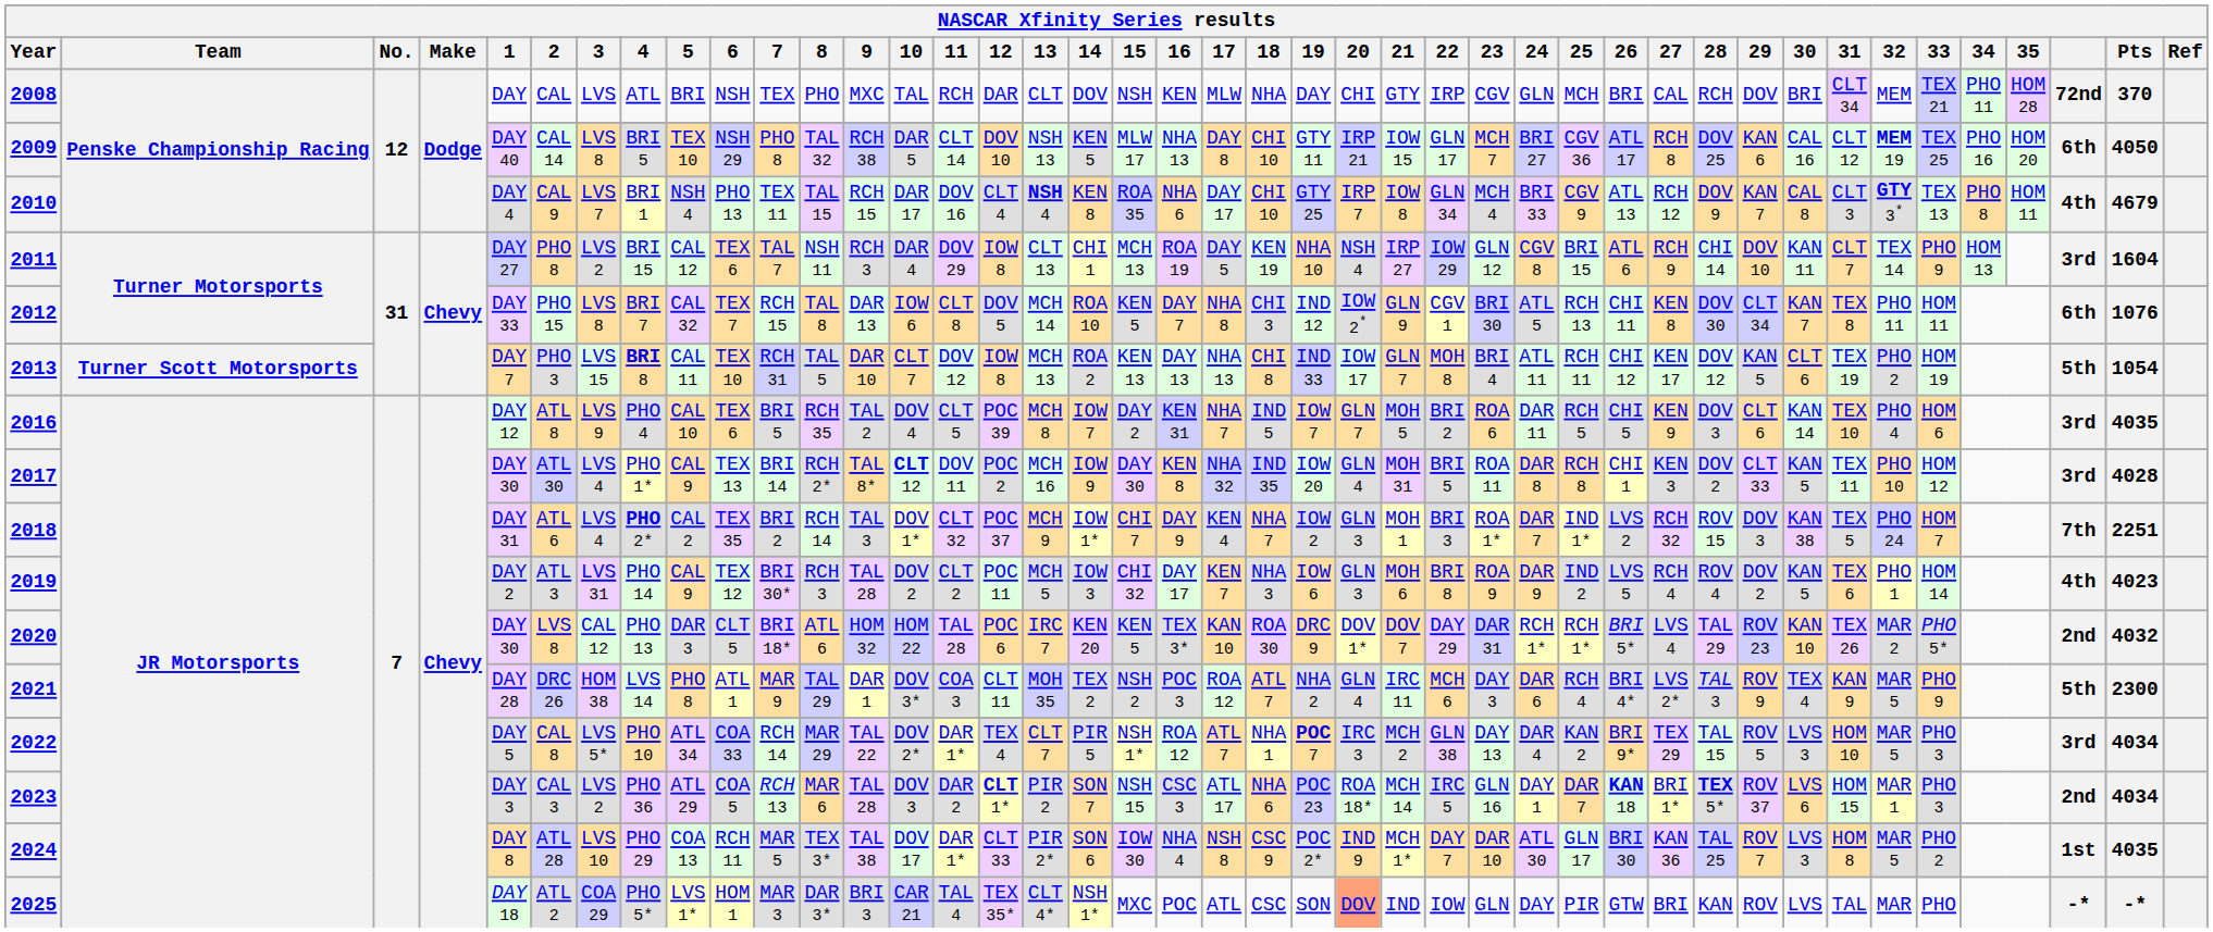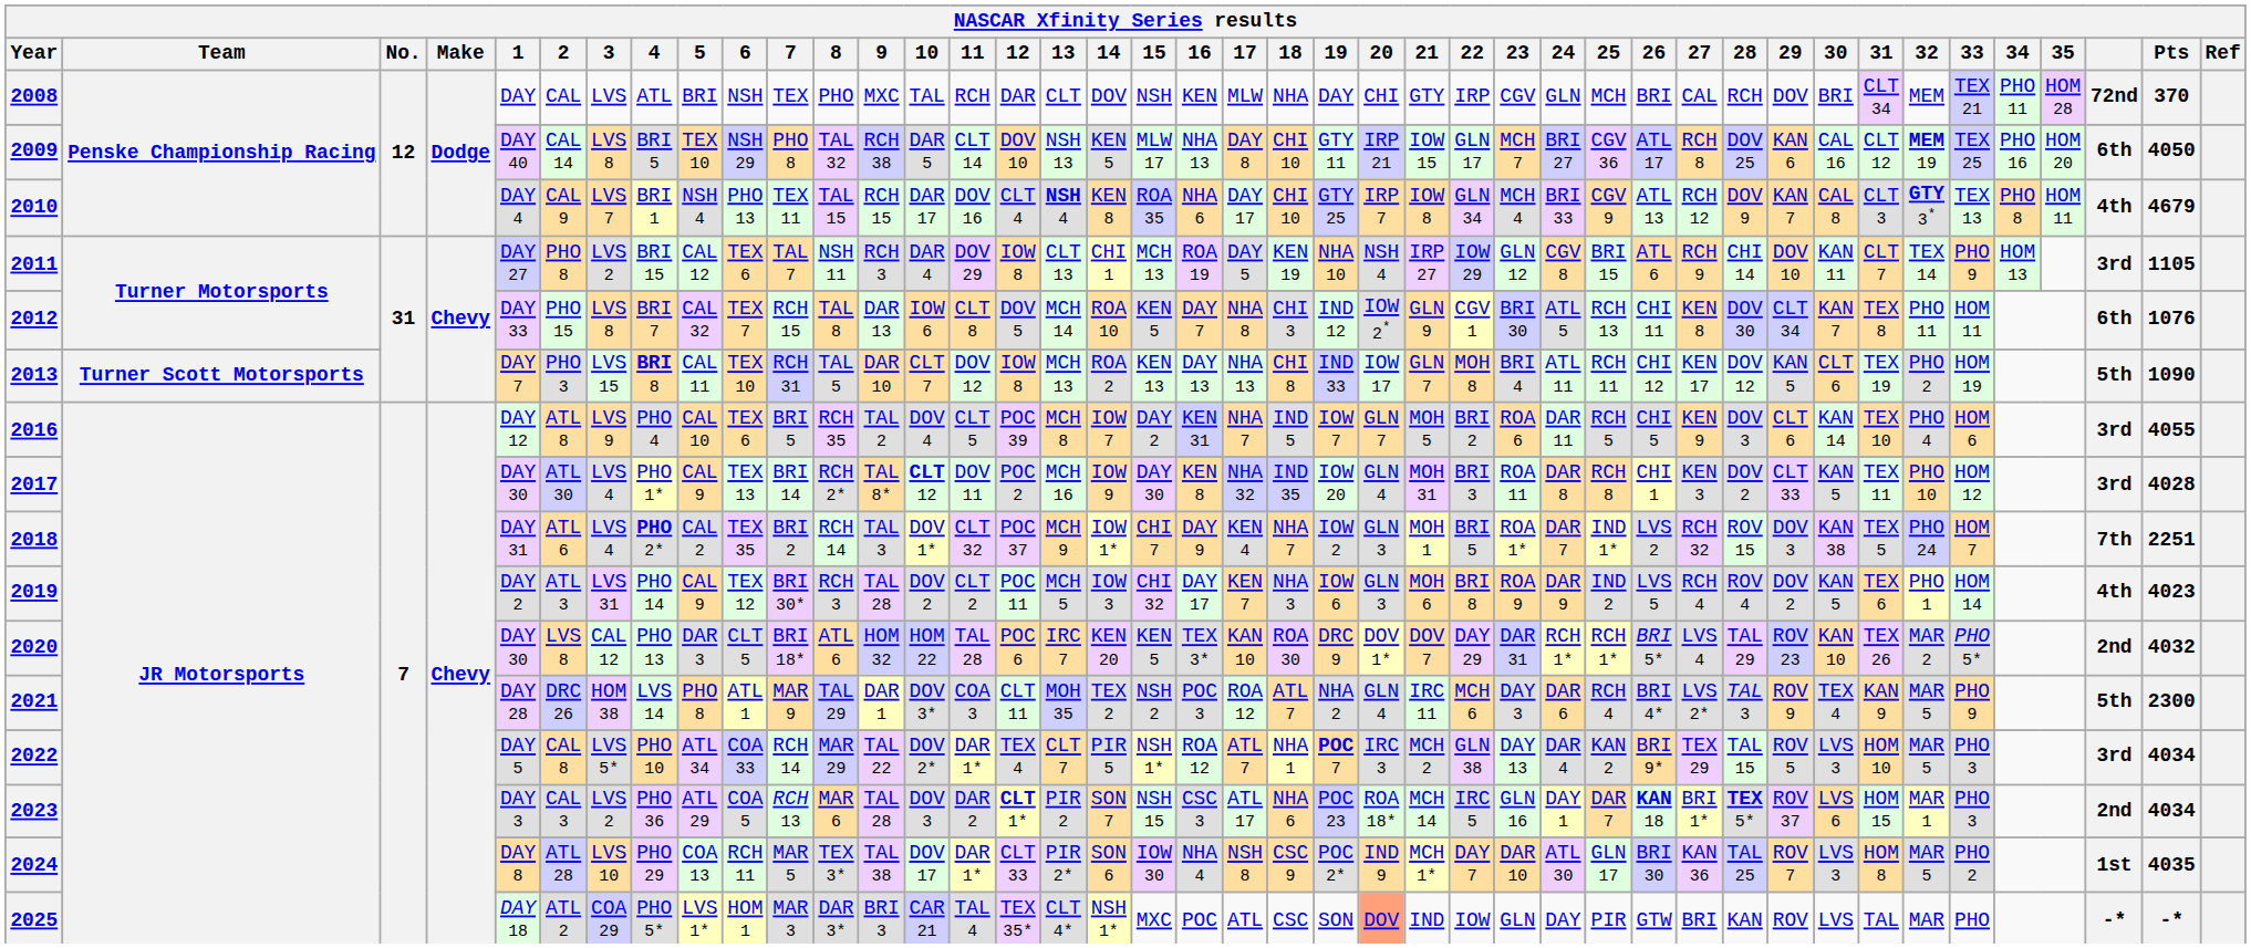2011 | Pts: 1604 -> 1105
2013 | Pts: 1054 -> 1090
2016 | Pts: 4035 -> 4055
2017 | 22: BRI 5 -> BRI 3
2018 | 22: BRI 3 -> BRI 5
